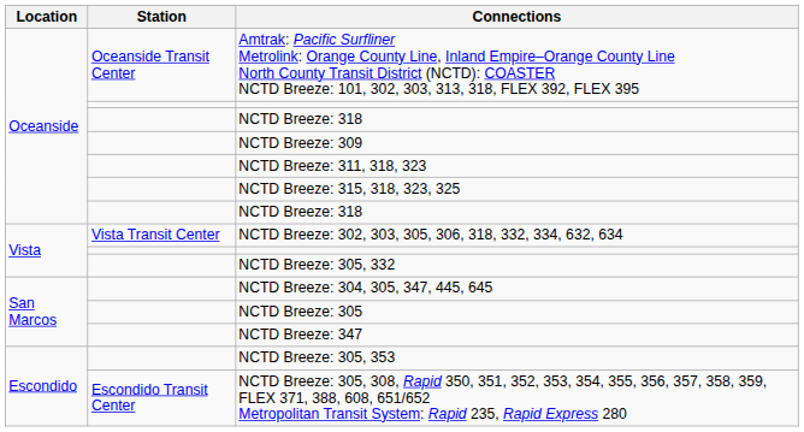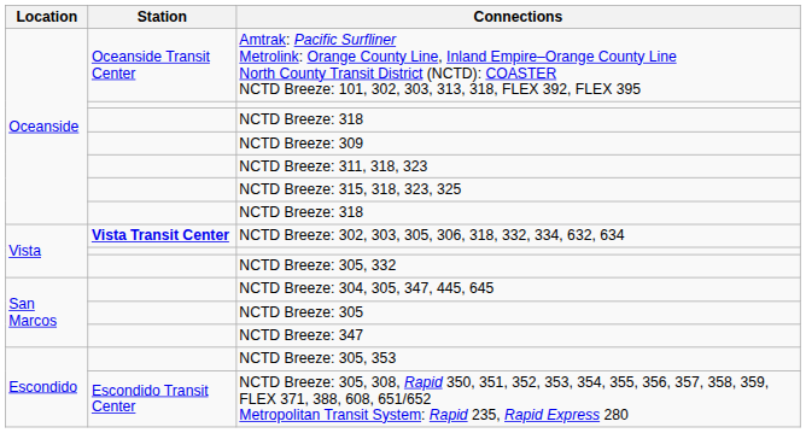NCTD Breeze: 302, 303, 305, 306, 318, 332, 334, 632, 634 | Station: normal -> bold
